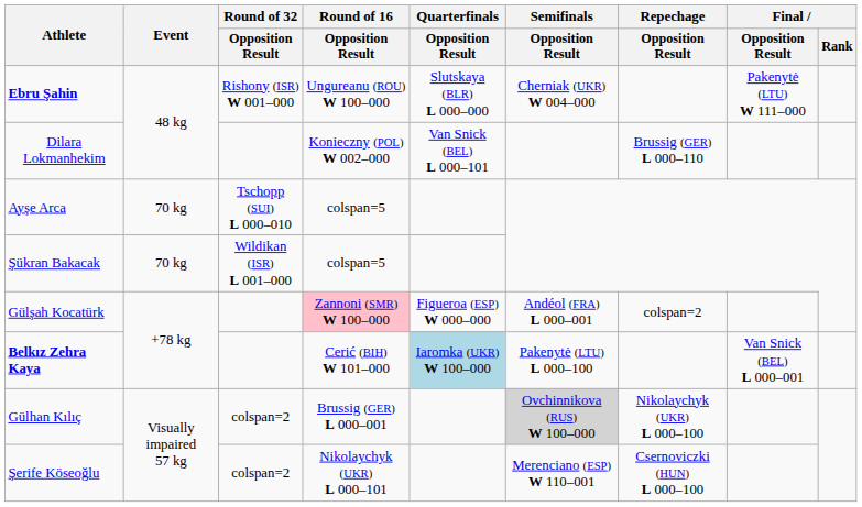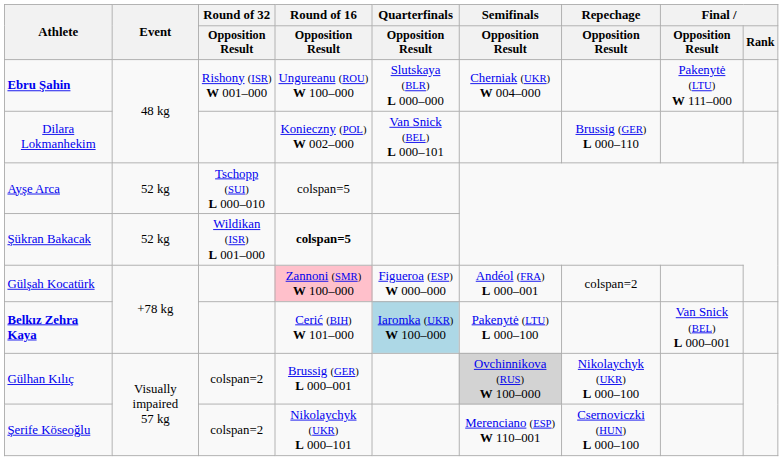Ayşe Arca | Event: 70 kg -> 52 kg
Şükran Bakacak | Event: 70 kg -> 52 kg
Şükran Bakacak | Round of 16 / Opposition Result: normal -> bold
